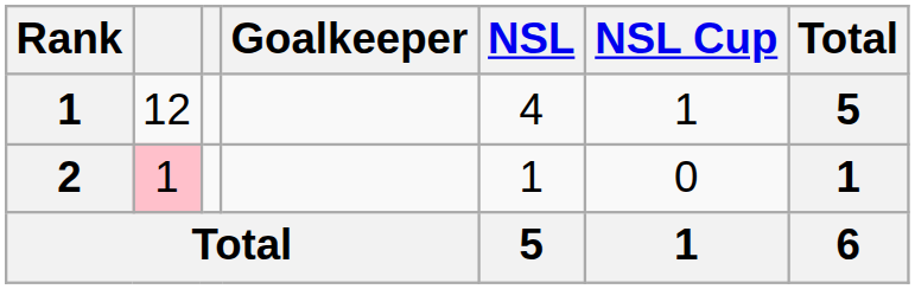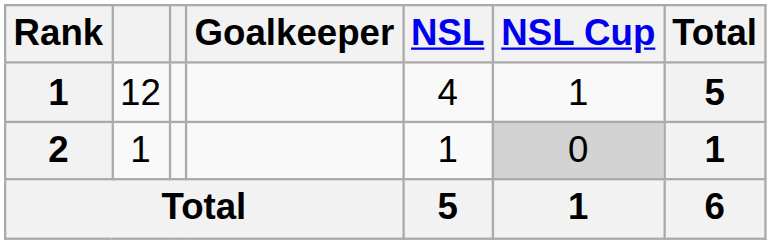2 | column 2: pink background -> no background
2 | NSL Cup: no background -> lightgrey background
